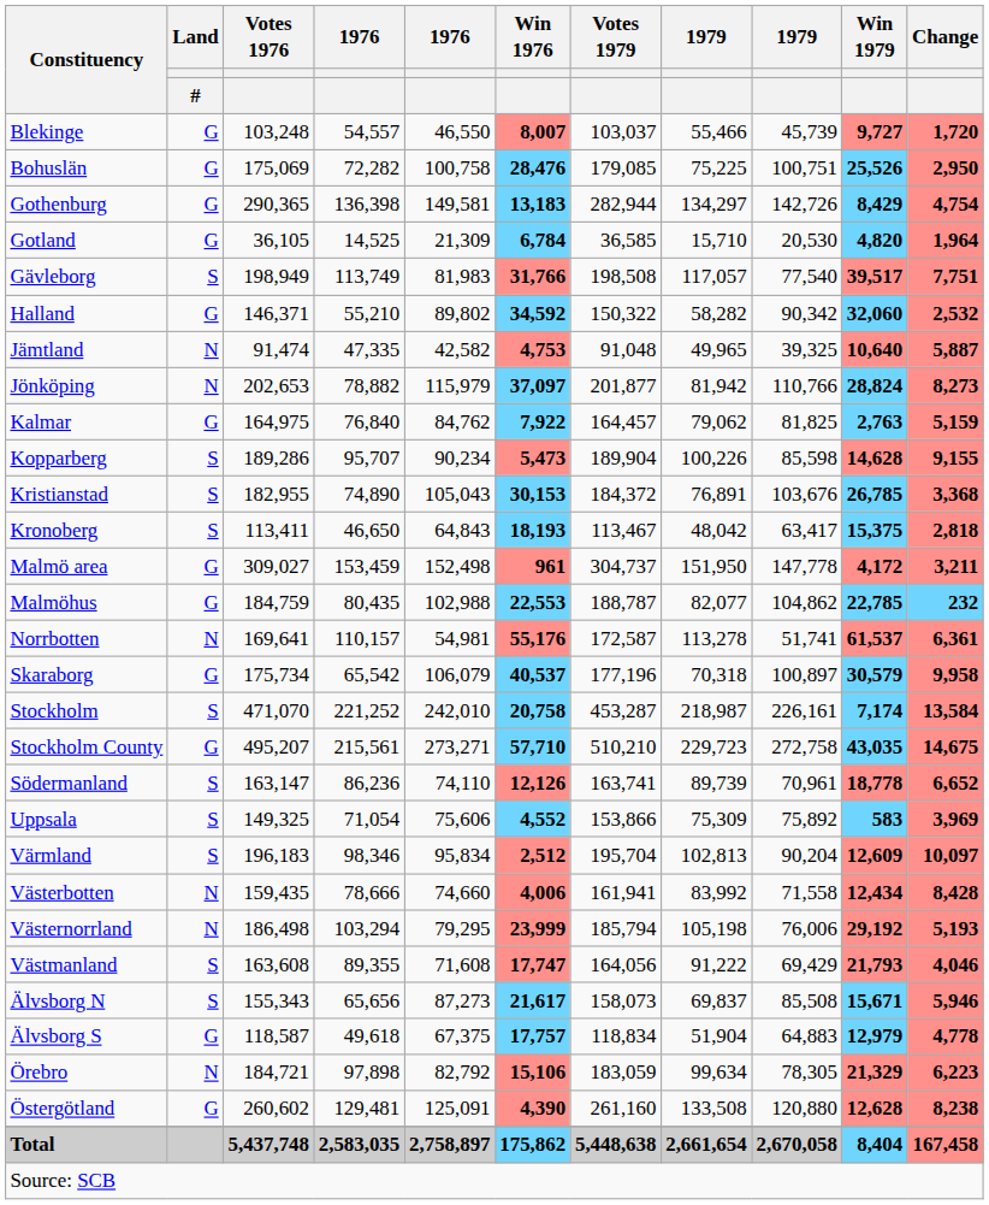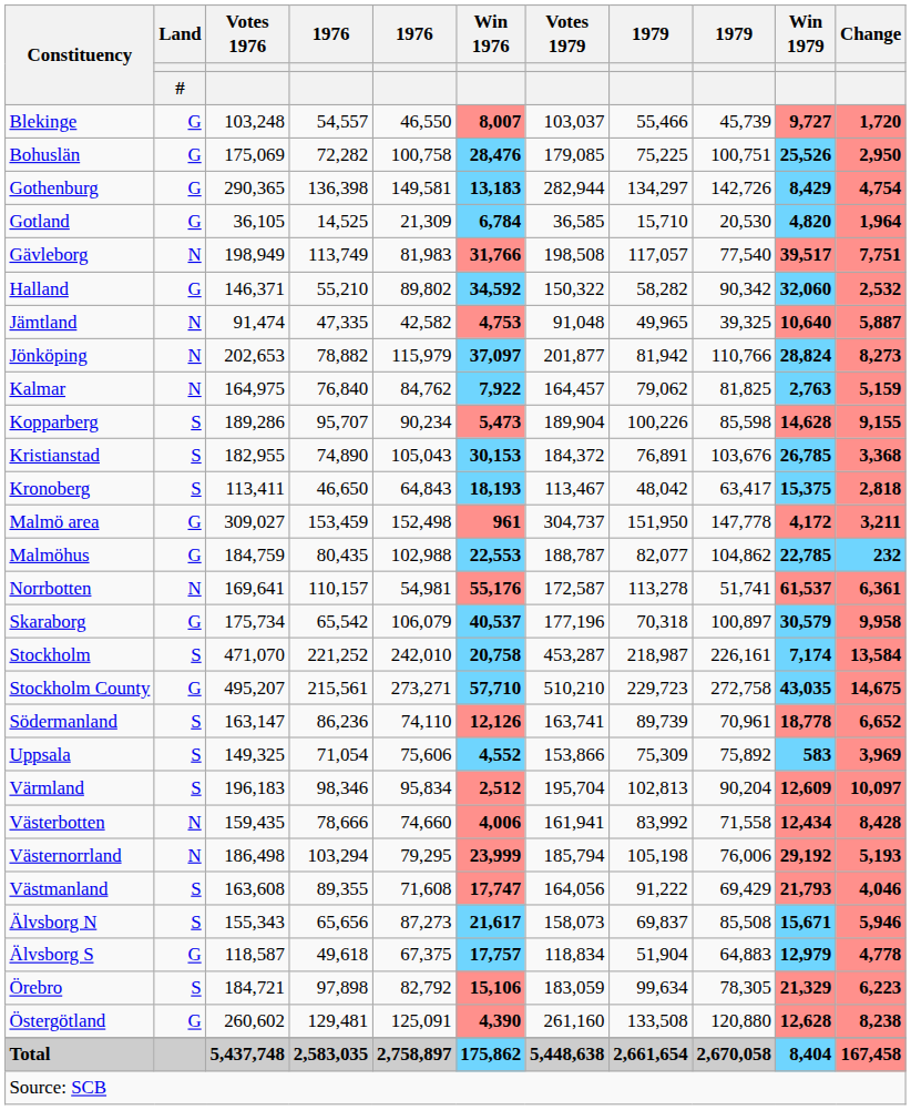Gävleborg | Land / #: S -> N
Kalmar | Land / #: G -> N
Örebro | Land / #: N -> S
